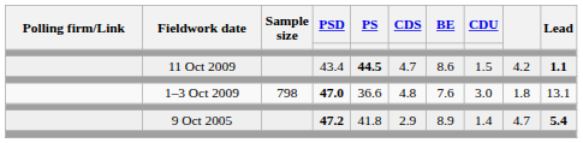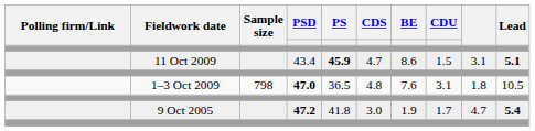11 Oct 2009 | PS: 44.5 -> 45.9
11 Oct 2009 | column 9: 4.2 -> 3.1
11 Oct 2009 | Lead: 1.1 -> 5.1
1–3 Oct 2009 | PS: 36.6 -> 36.5
1–3 Oct 2009 | CDU: 3.0 -> 3.1
1–3 Oct 2009 | Lead: 13.1 -> 10.5
9 Oct 2005 | CDS: 2.9 -> 3.0
9 Oct 2005 | BE: 8.9 -> 1.9
9 Oct 2005 | CDU: 1.4 -> 1.7
